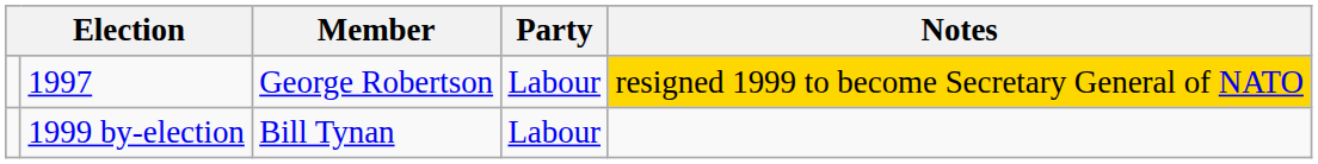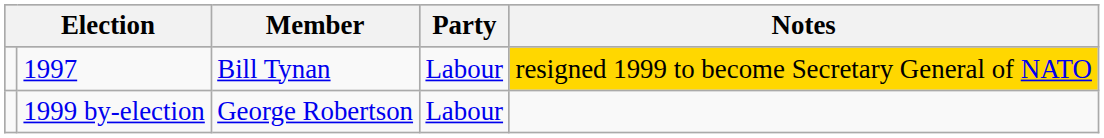1997 | Member: George Robertson -> Bill Tynan
1999 by-election | Member: Bill Tynan -> George Robertson
